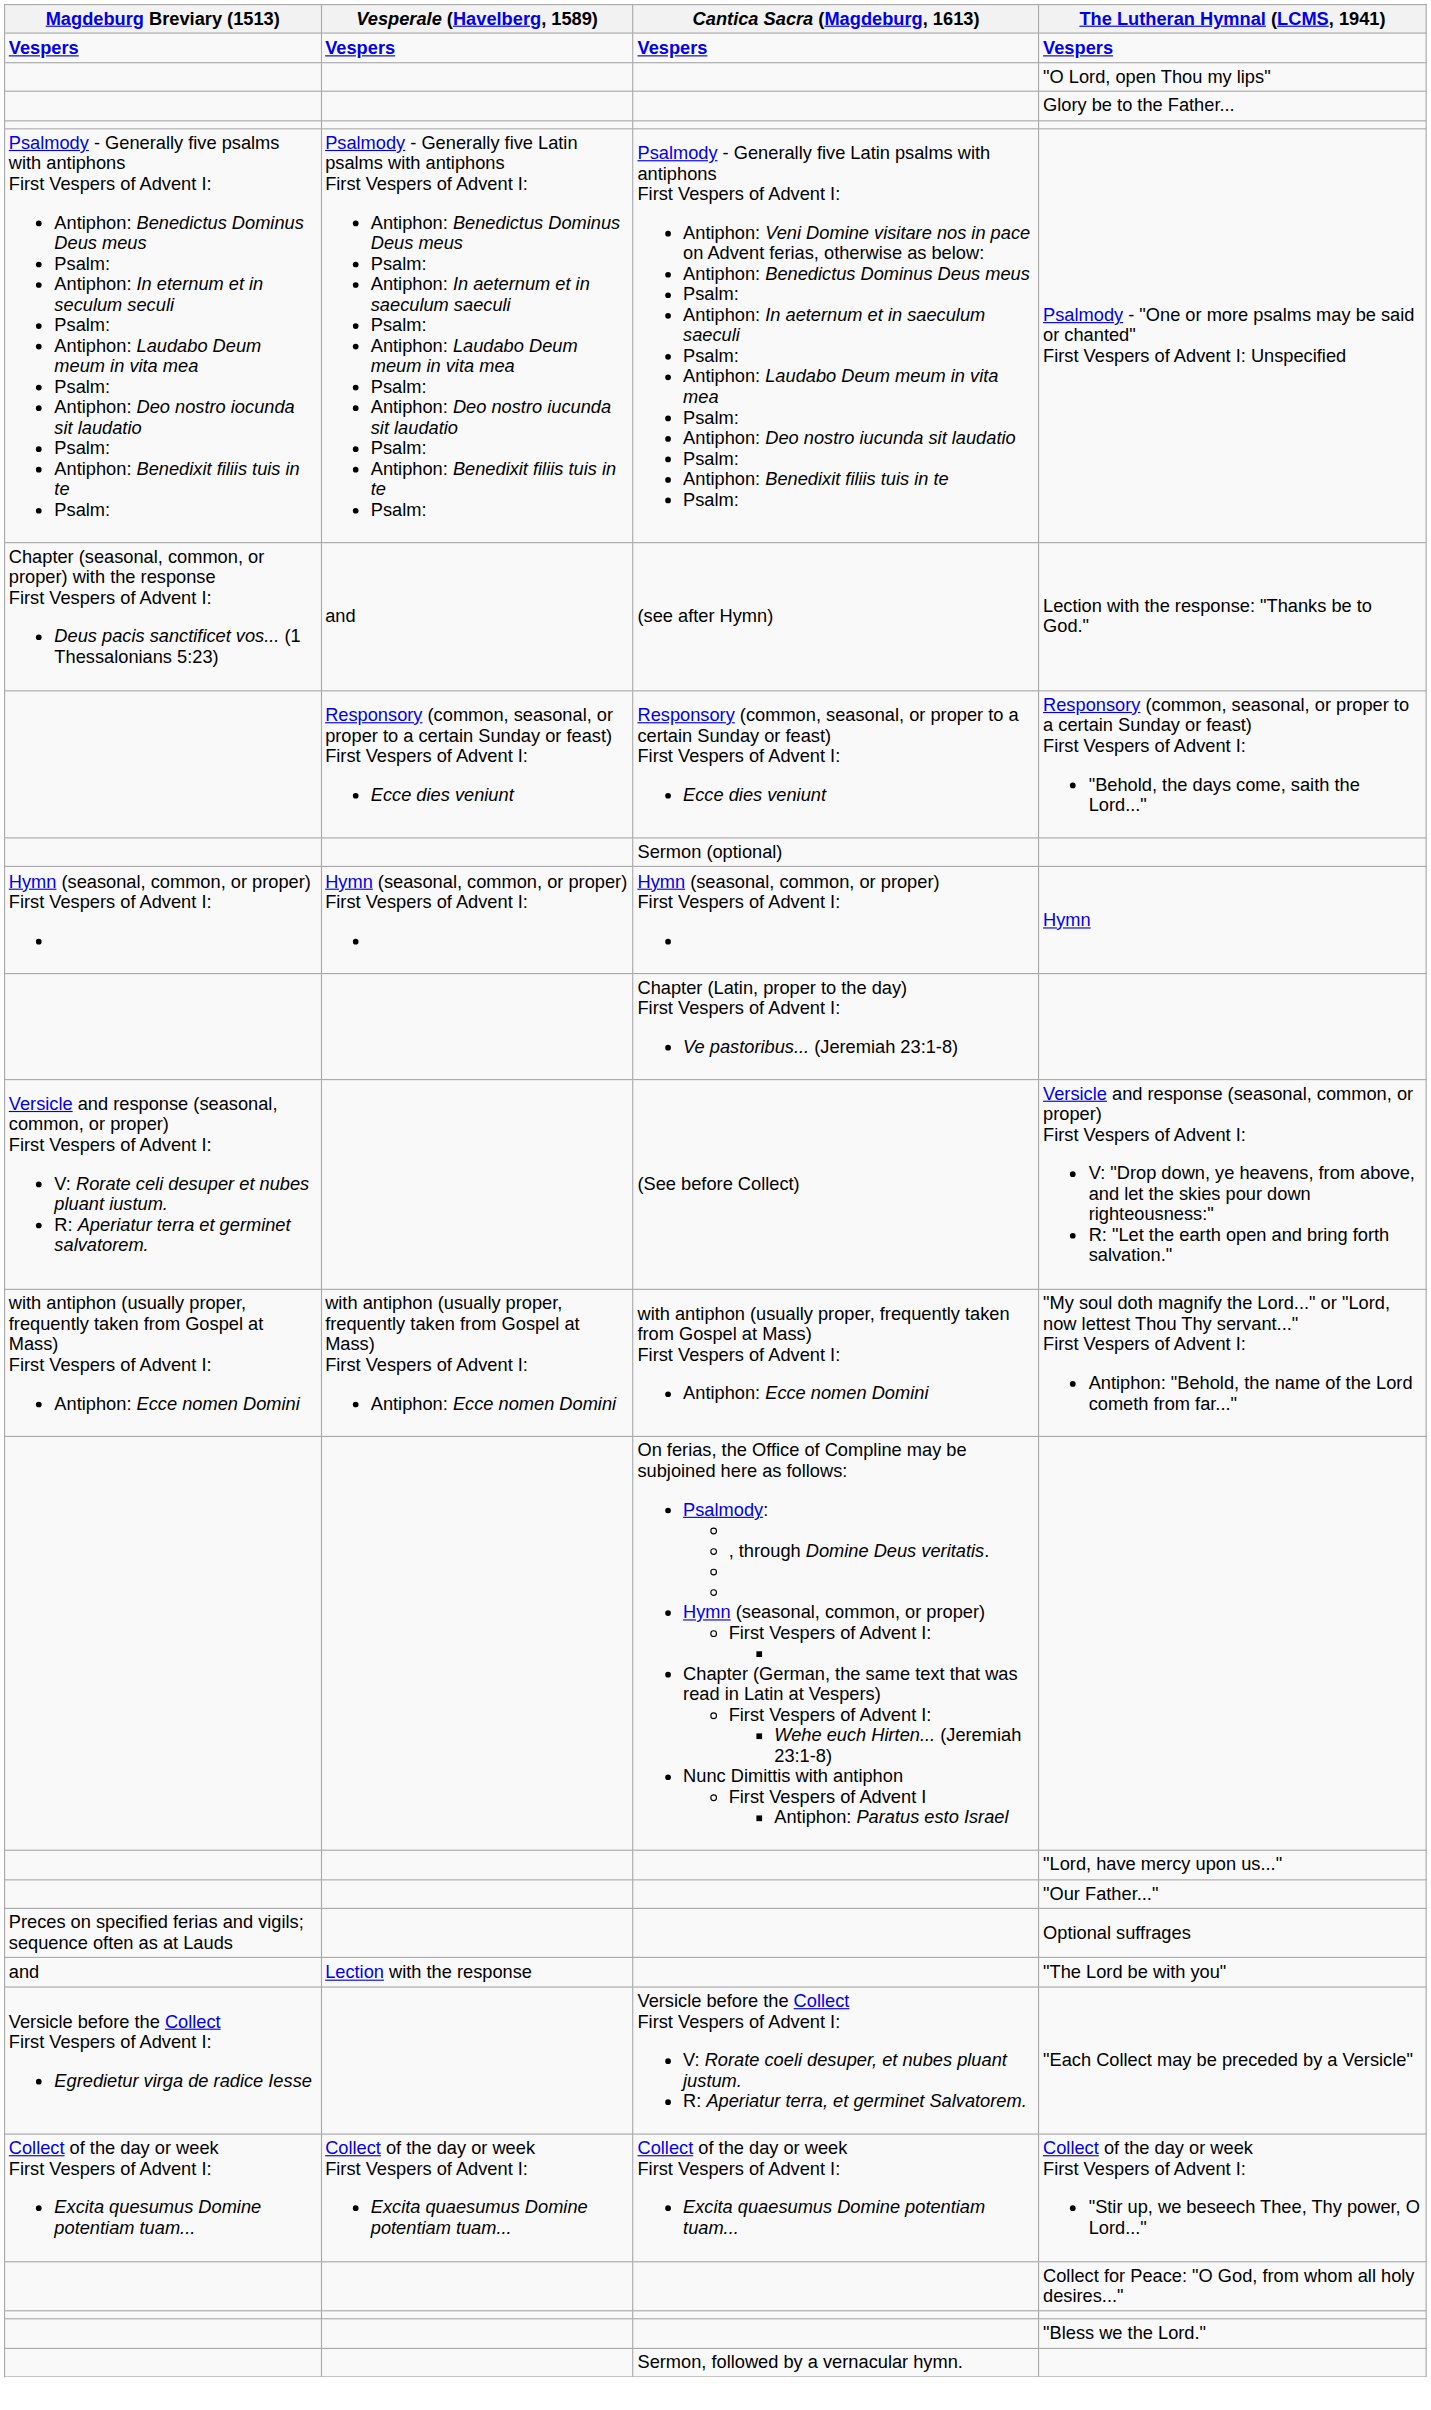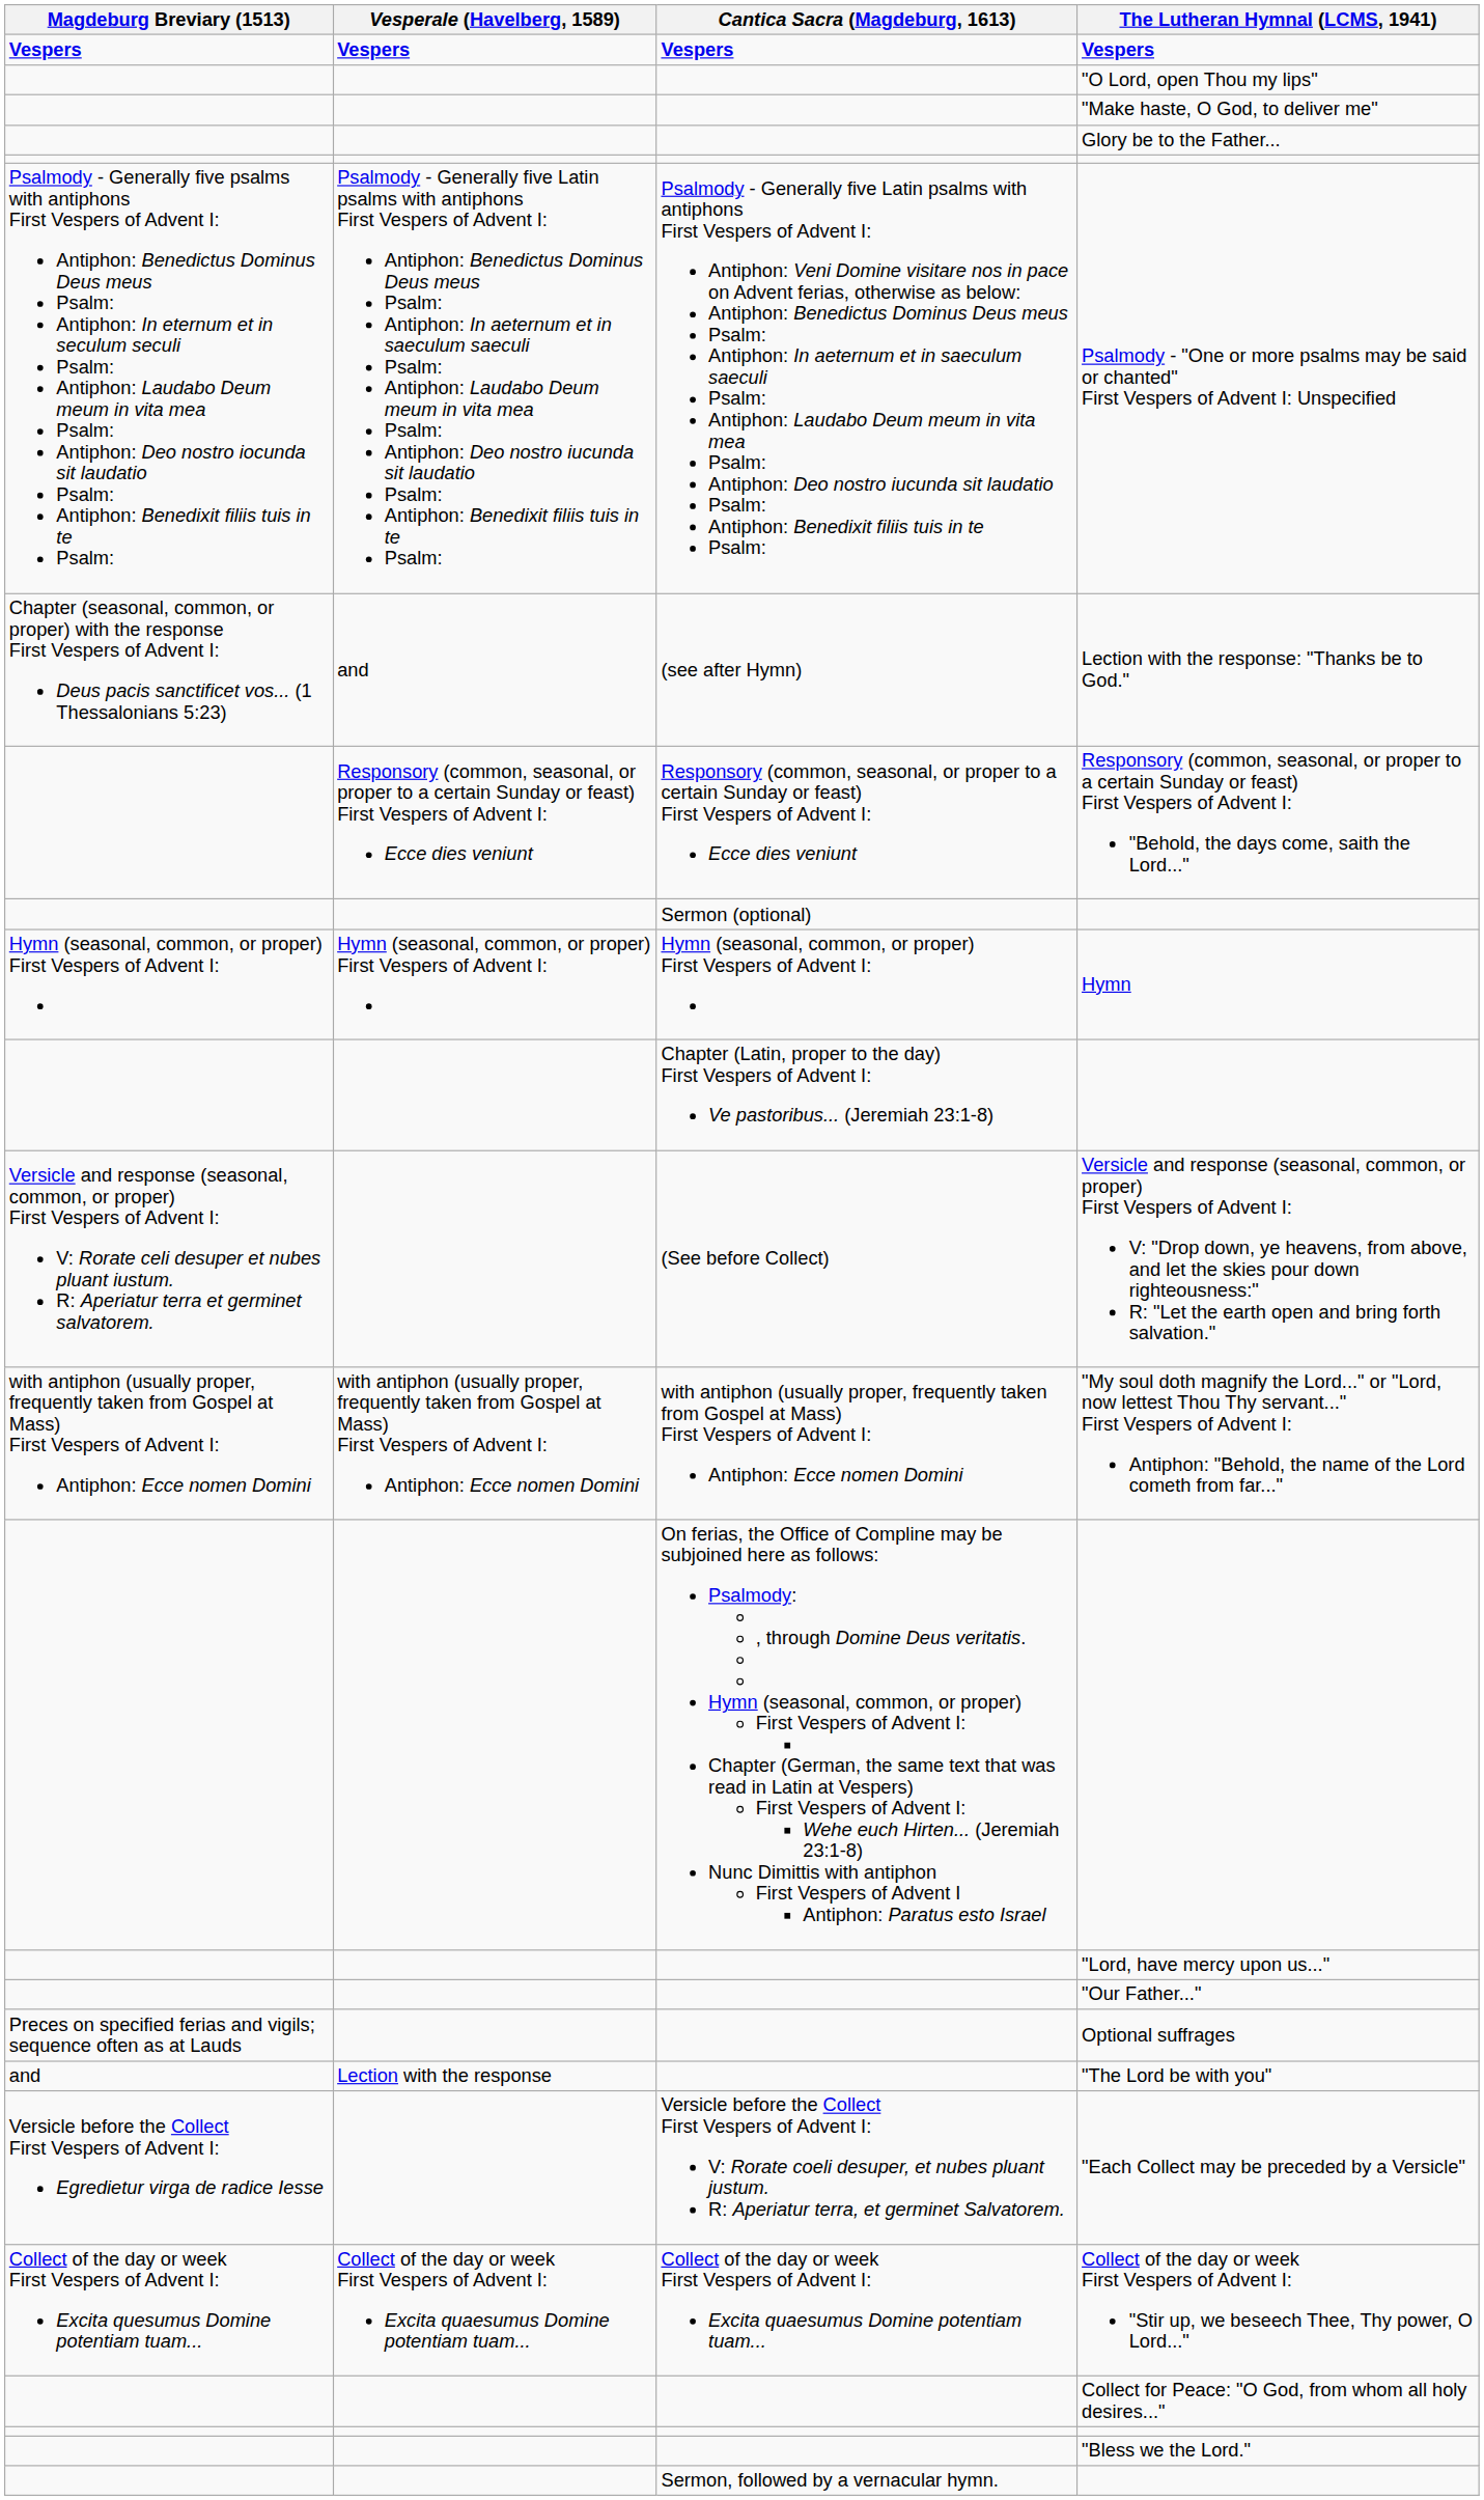+ row: "Make haste, O God, to deliver me"
